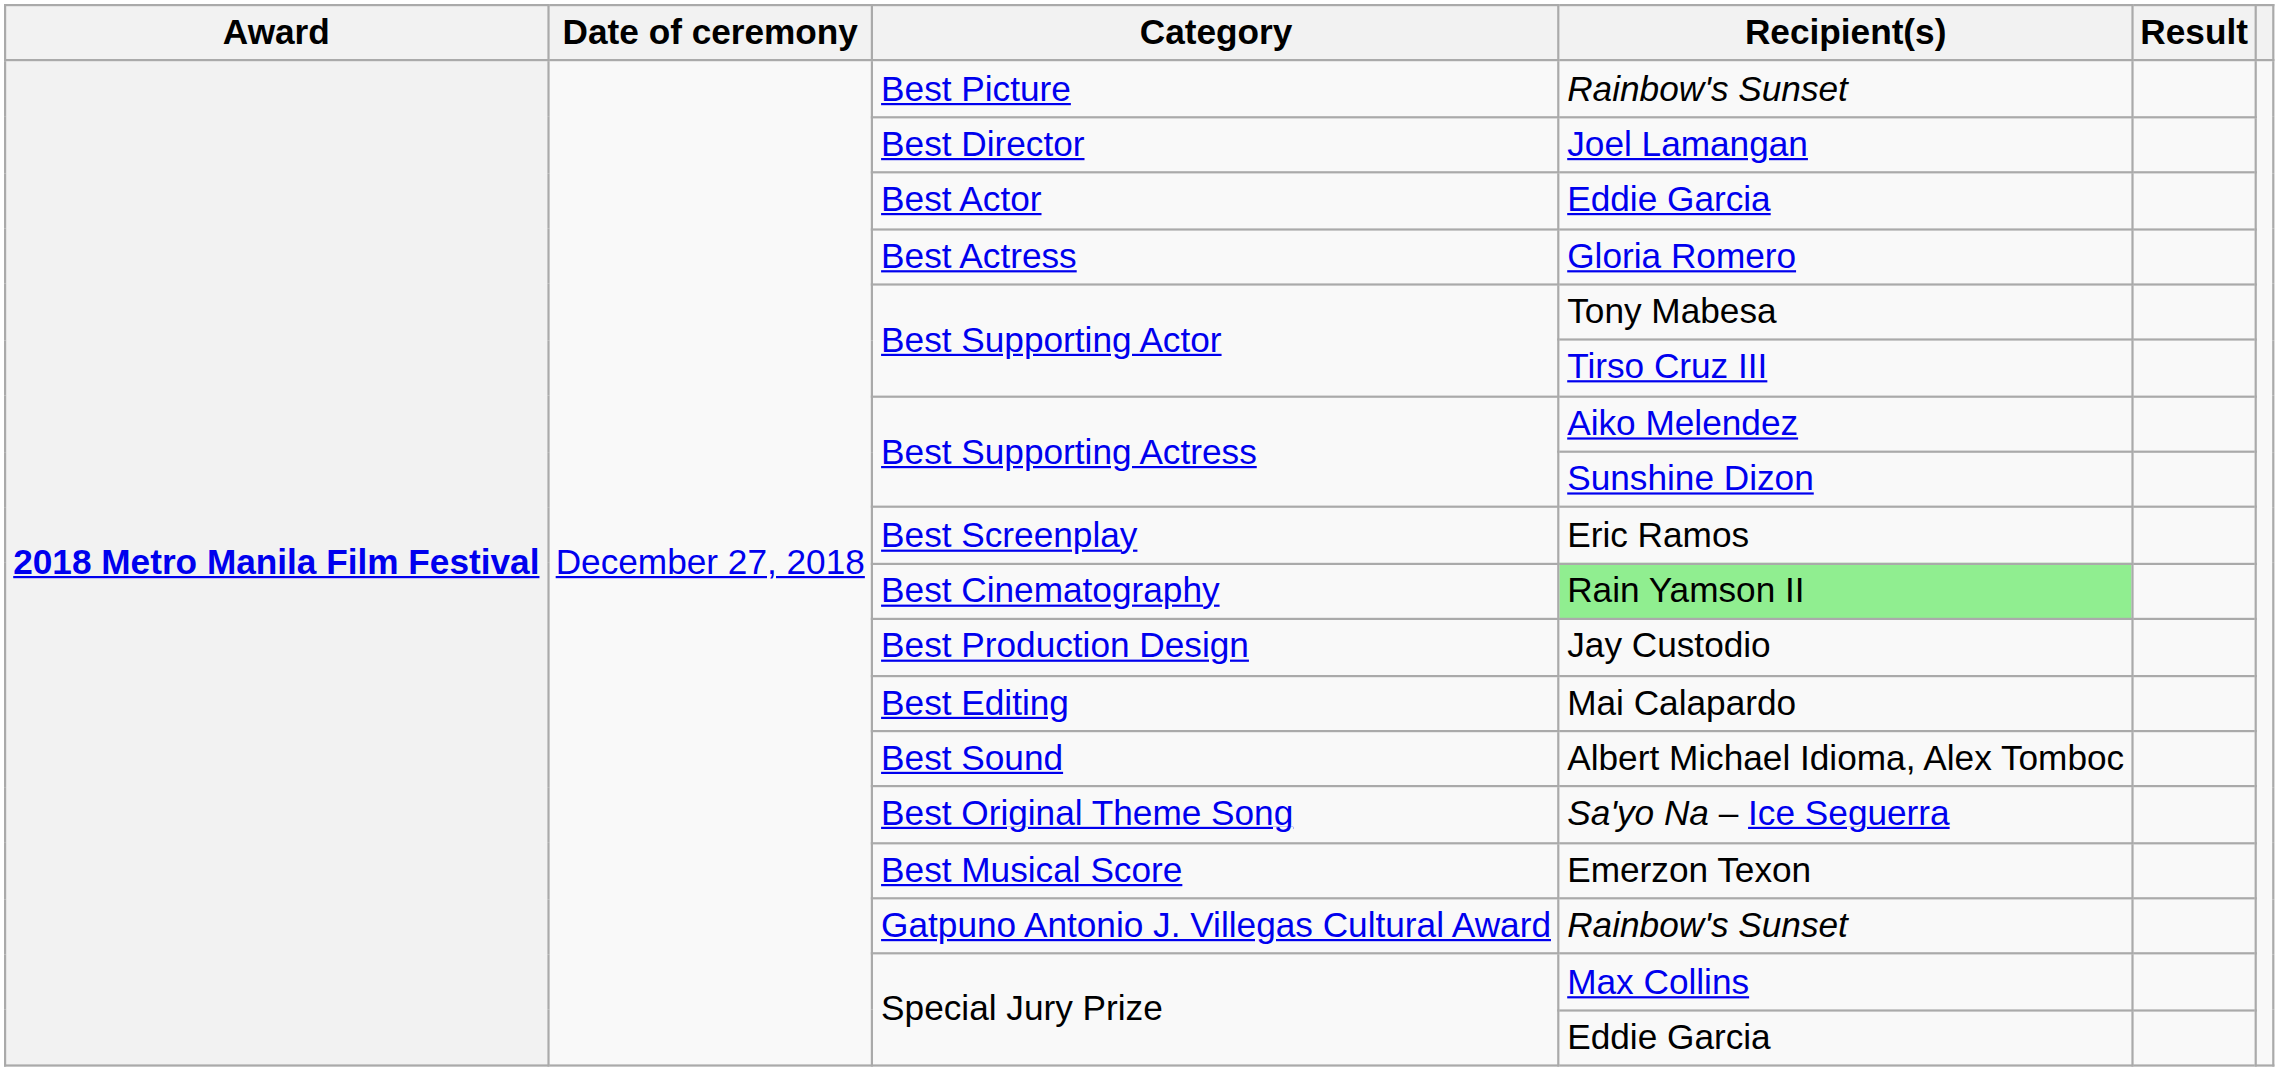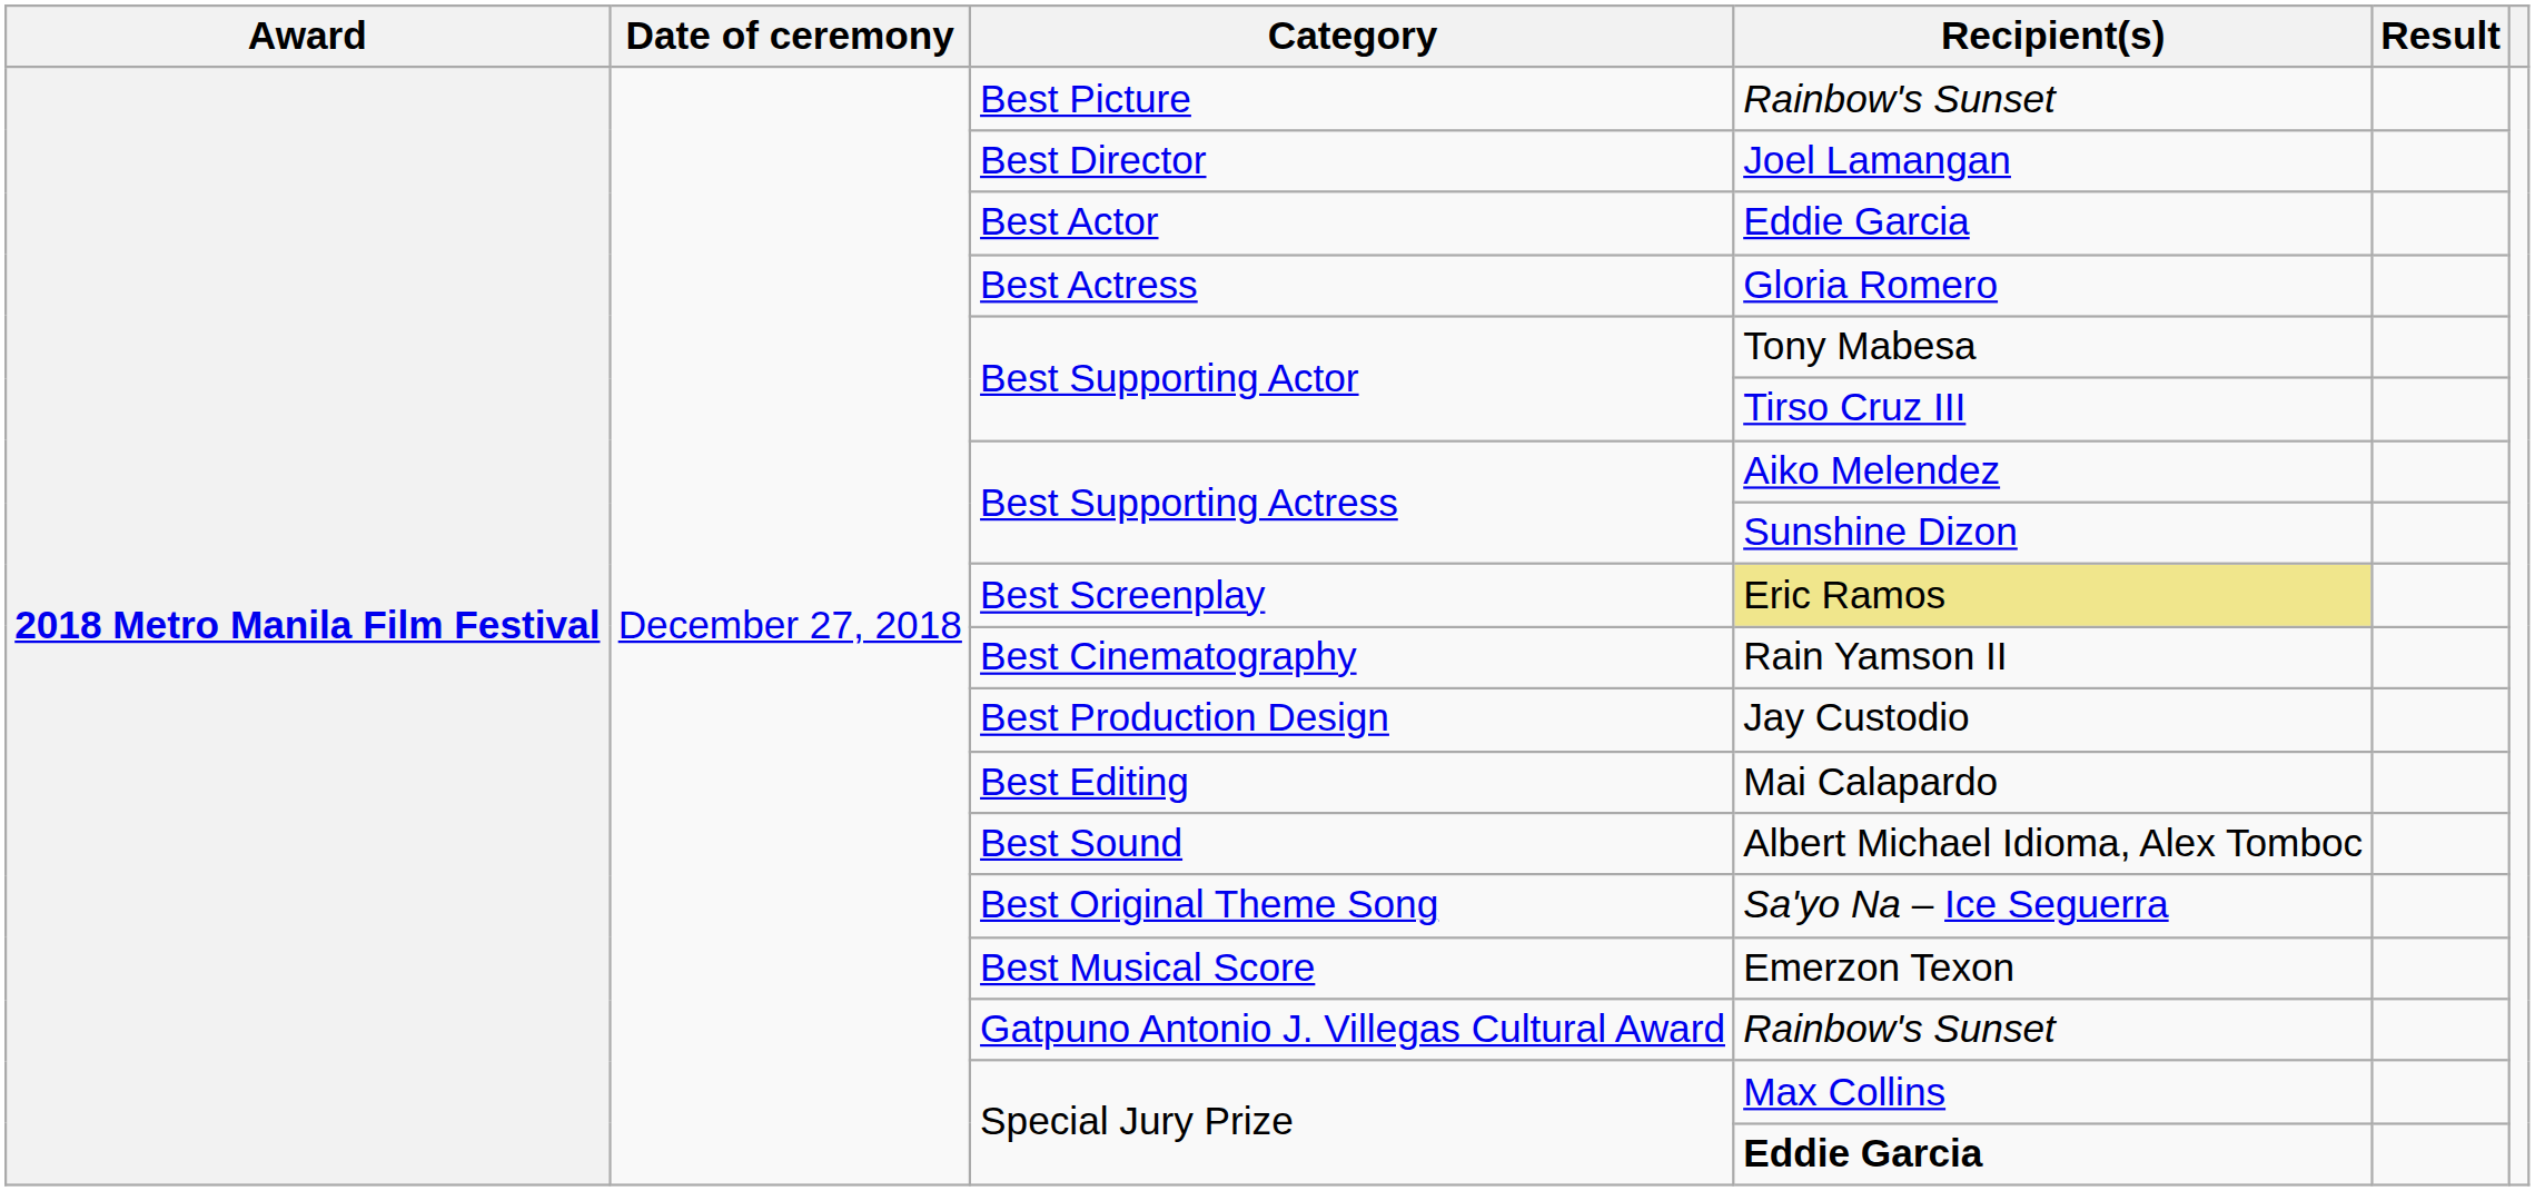Eric Ramos | Recipient(s): no background -> khaki background
Rain Yamson II | Recipient(s): lightgreen background -> no background
Special Jury Prize / Eddie Garcia | Recipient(s): normal -> bold
